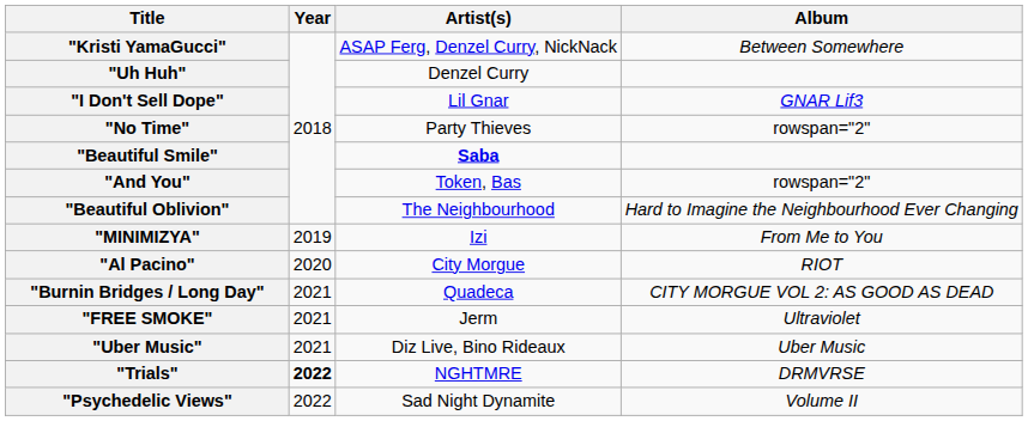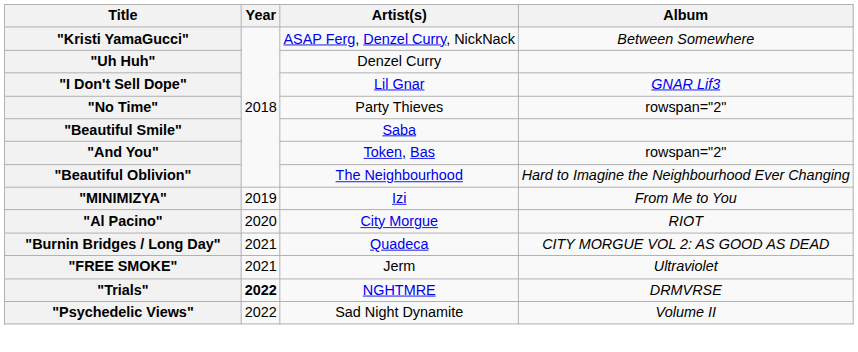"Beautiful Smile" | Artist(s): bold -> normal
- row: "Uber Music" | 2021 | Diz Live, Bino Rideaux | Uber Music
